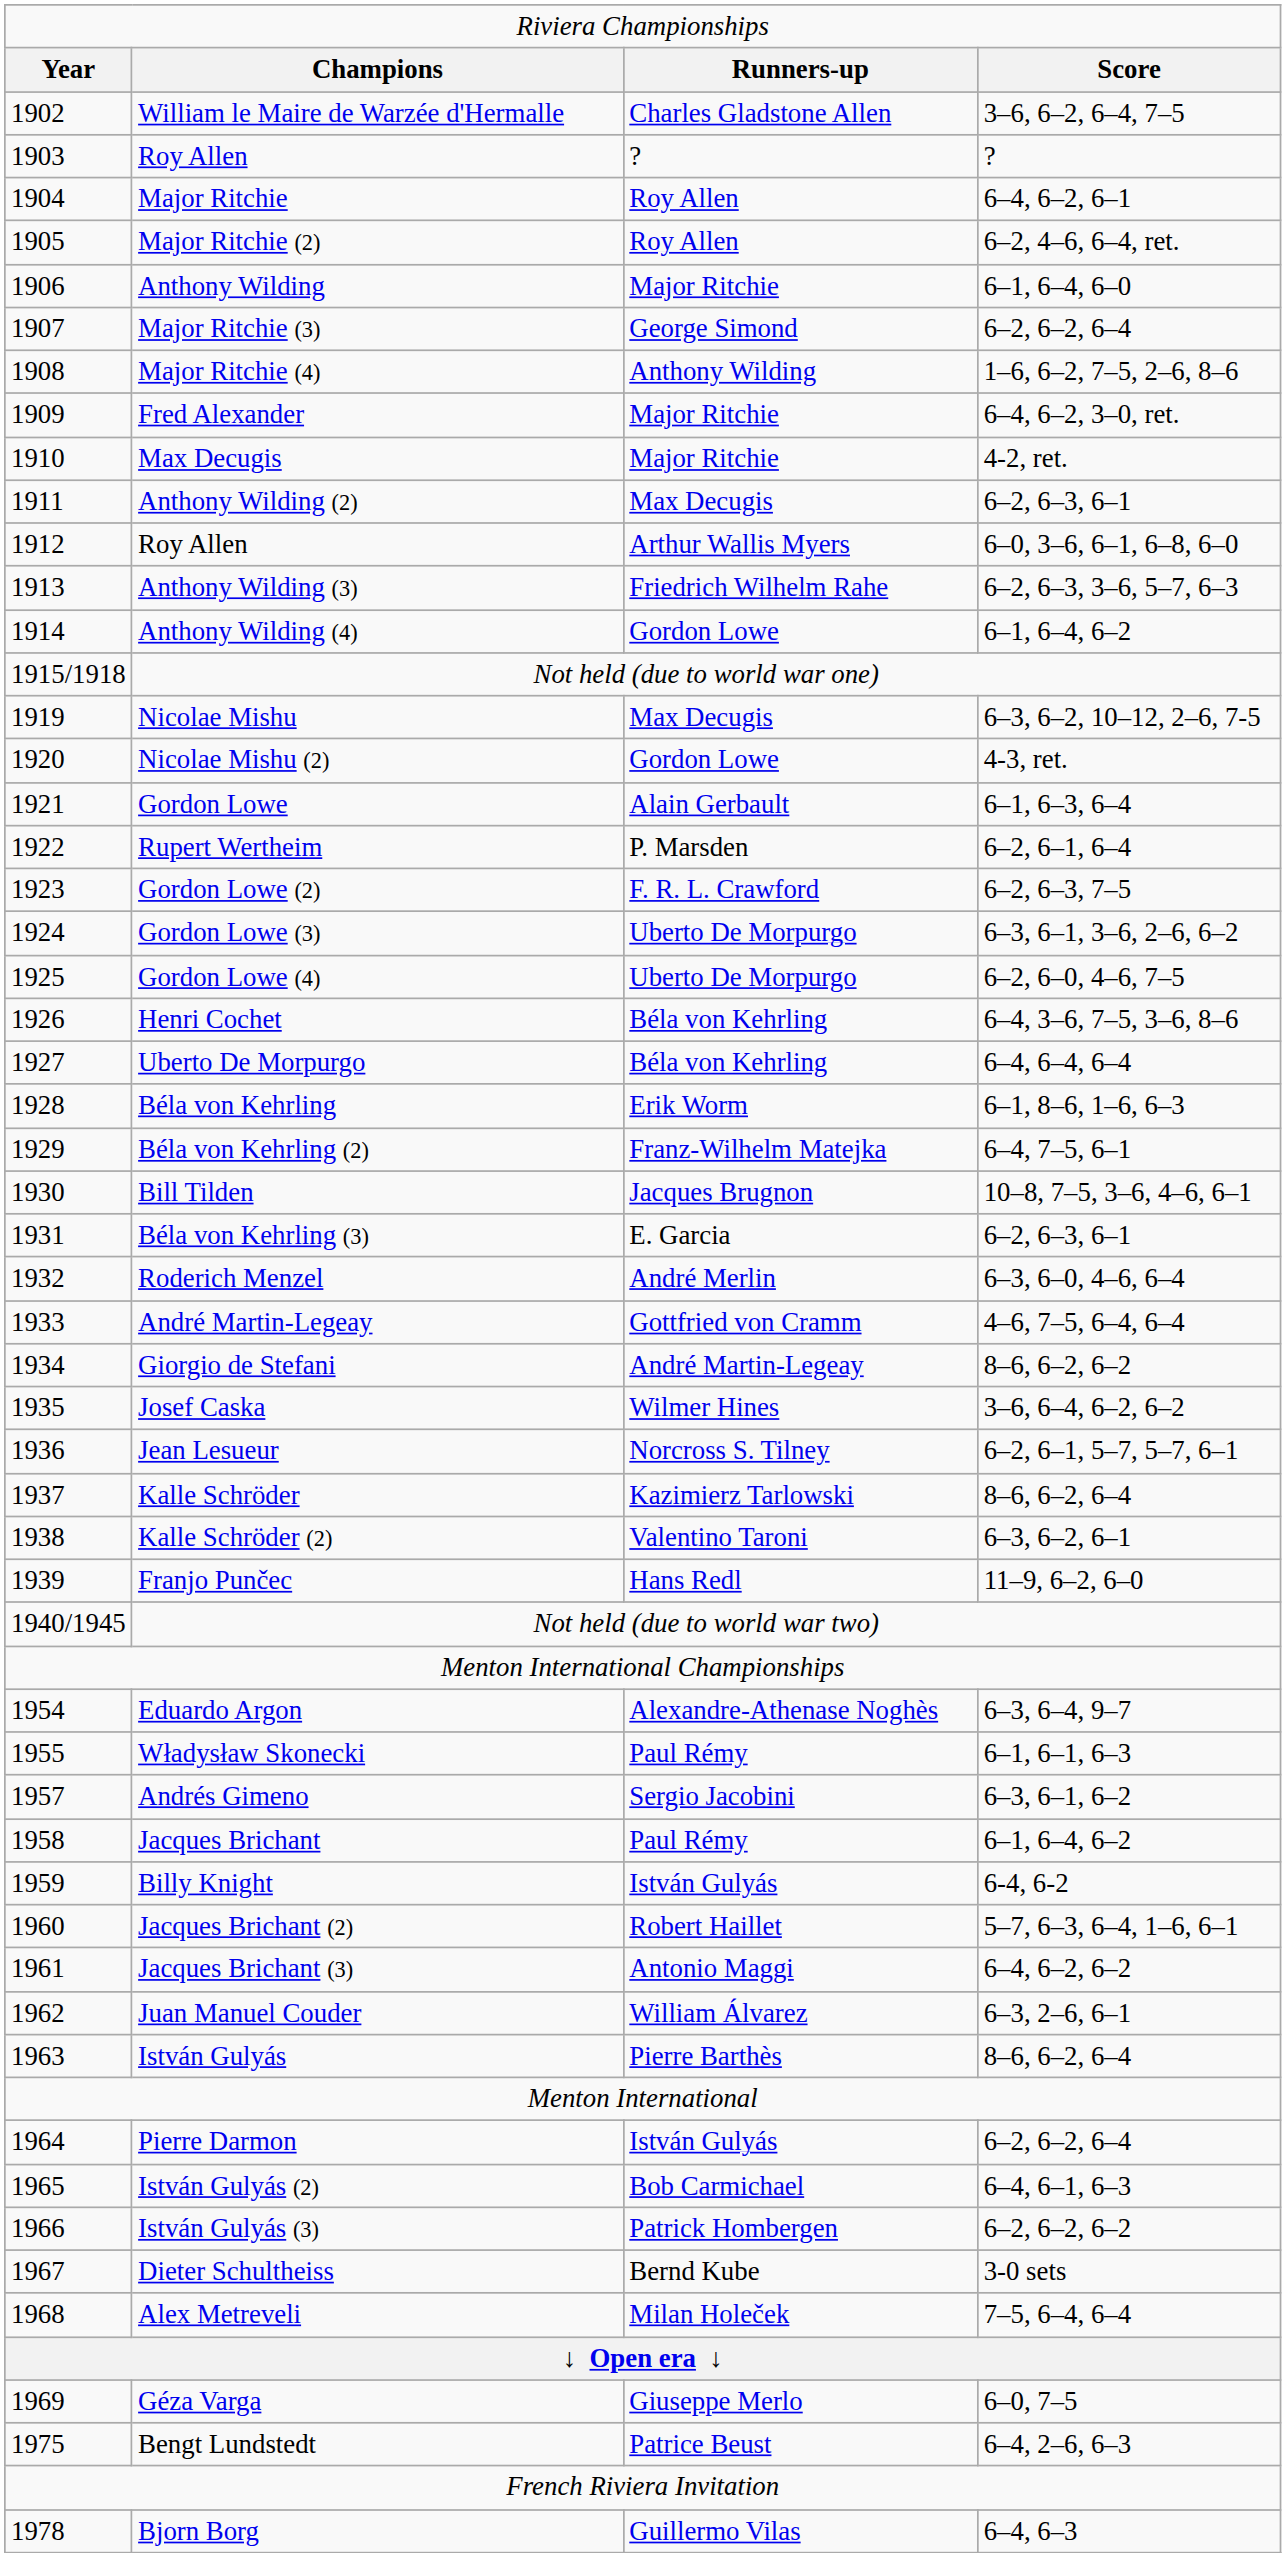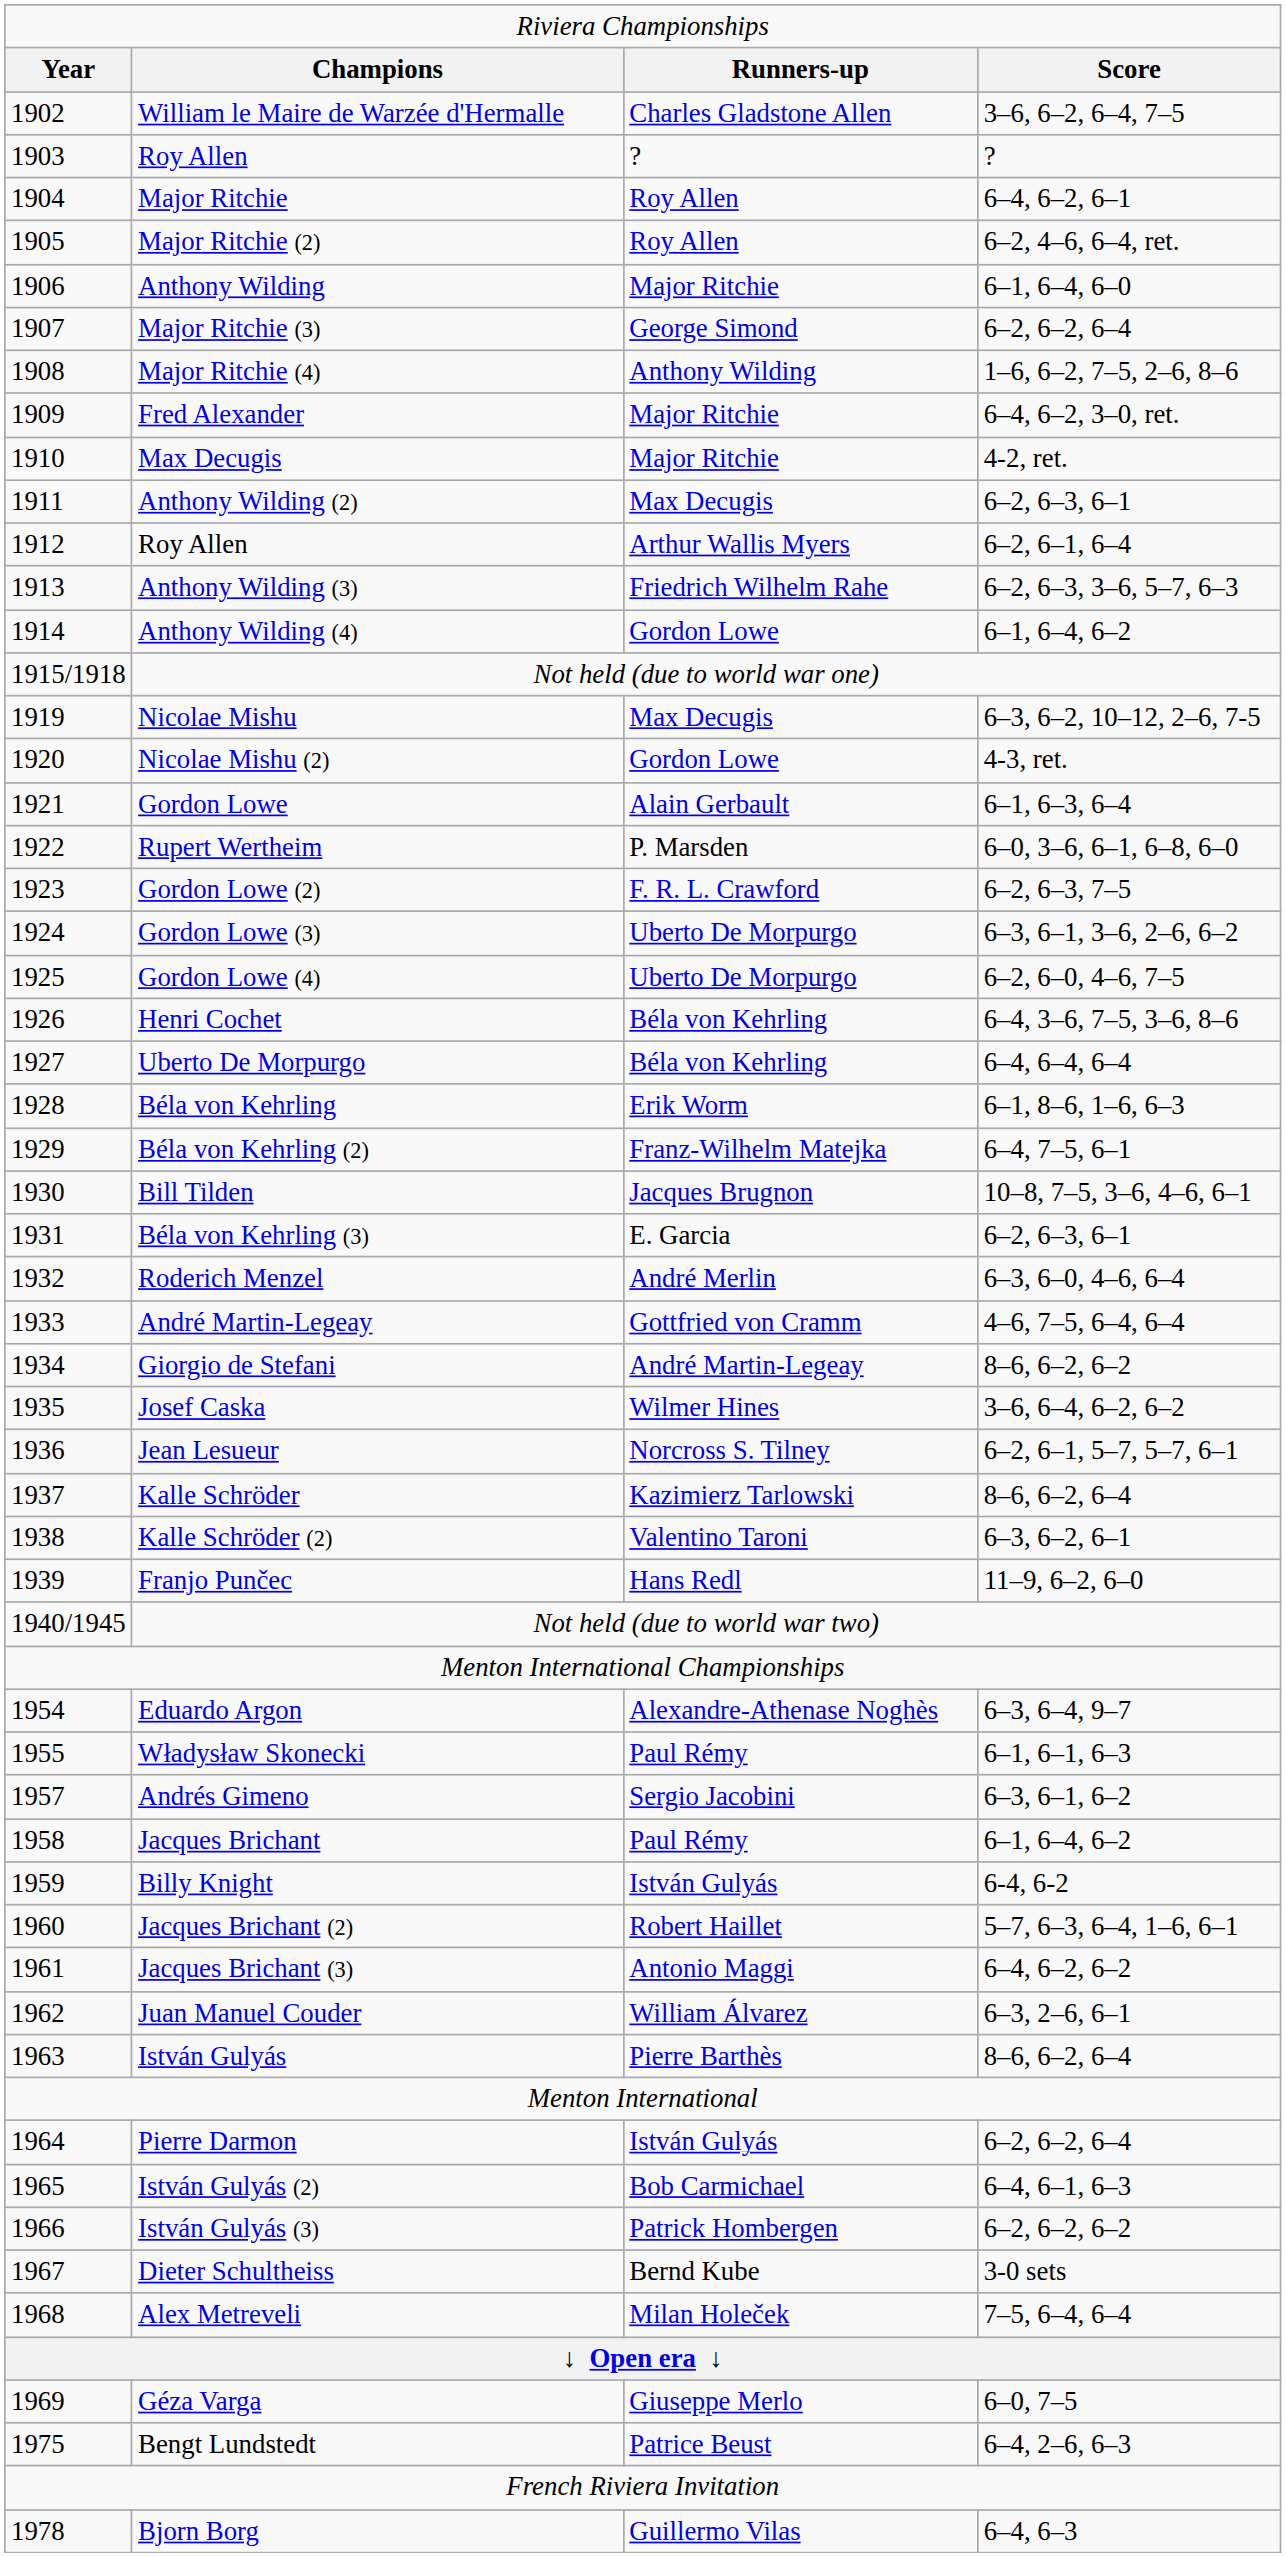1912 / Roy Allen | column 4: 6–0, 3–6, 6–1, 6–8, 6–0 -> 6–2, 6–1, 6–4
Rupert Wertheim | column 4: 6–2, 6–1, 6–4 -> 6–0, 3–6, 6–1, 6–8, 6–0
